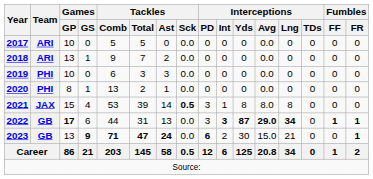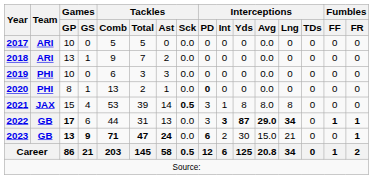2020 | Interceptions / PD: normal -> bold
2023 | Games / GP: normal -> bold
